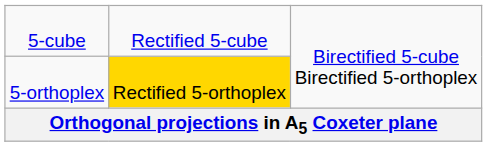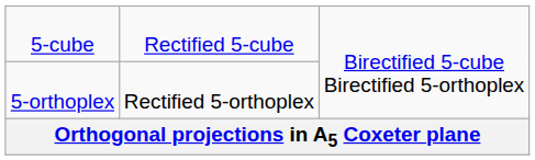5-orthoplex | column 2: gold background -> no background
